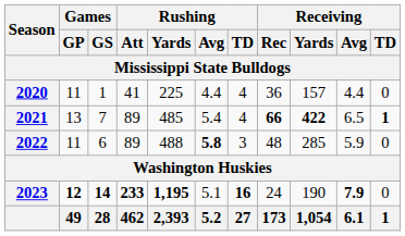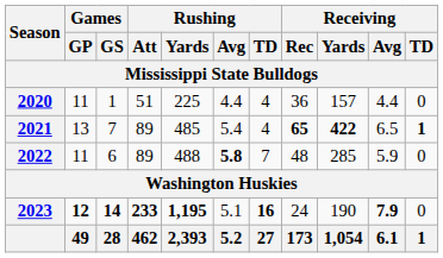2020 | Rushing / Att: 41 -> 51
2021 | Receiving / Rec: 66 -> 65
2022 | Rushing / TD: 3 -> 7
